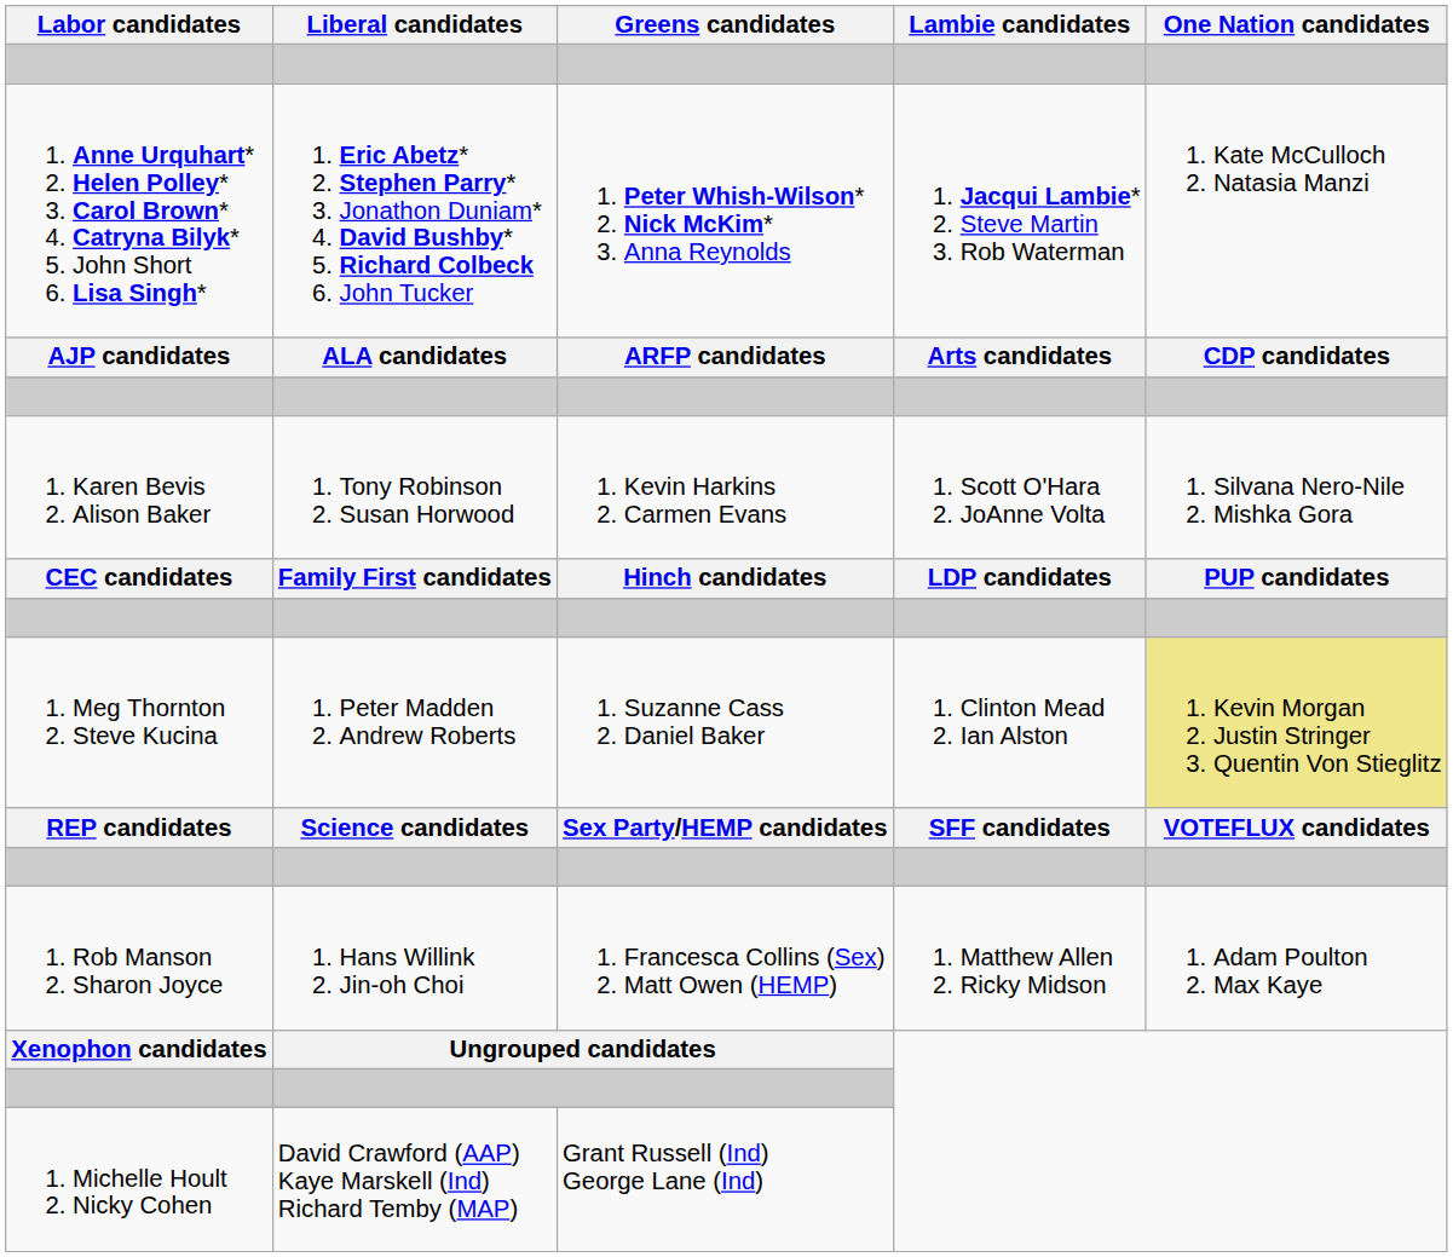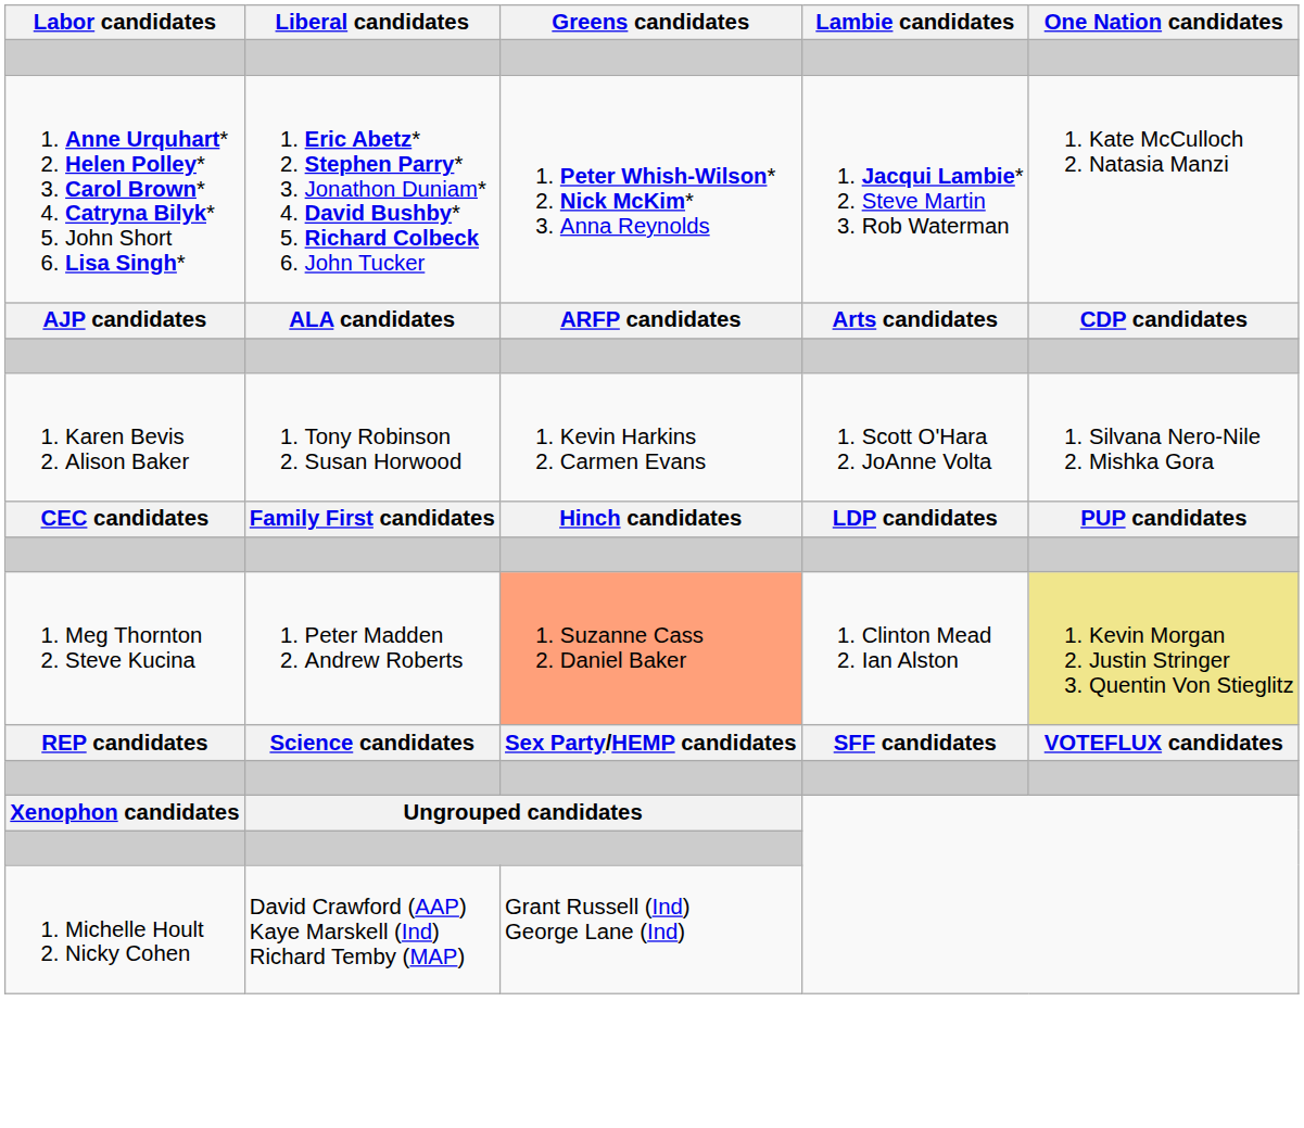Meg Thornton Steve Kucina | Greens candidates: no background -> lightsalmon background
- row: Rob Manson Sharon Joyce | Hans Willink Jin-oh Choi | Francesca Collins (Sex) Matt Owen (HEMP) | Matthew Allen Ricky Midson | Adam Poulton Max Kaye
